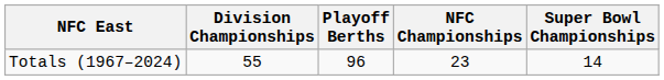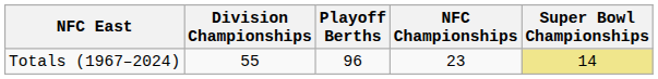row 2 | Super Bowl Championships: no background -> khaki background
